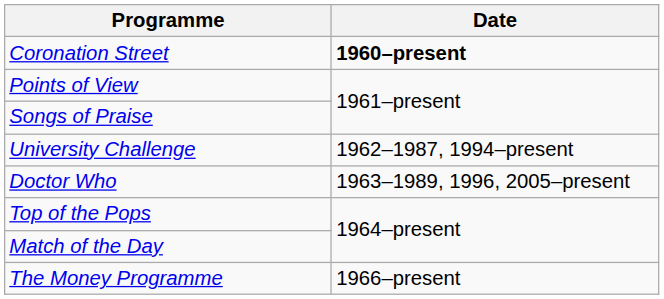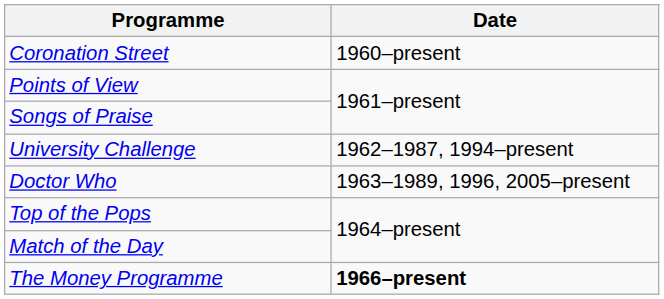Coronation Street | Date: bold -> normal
The Money Programme | Date: normal -> bold
